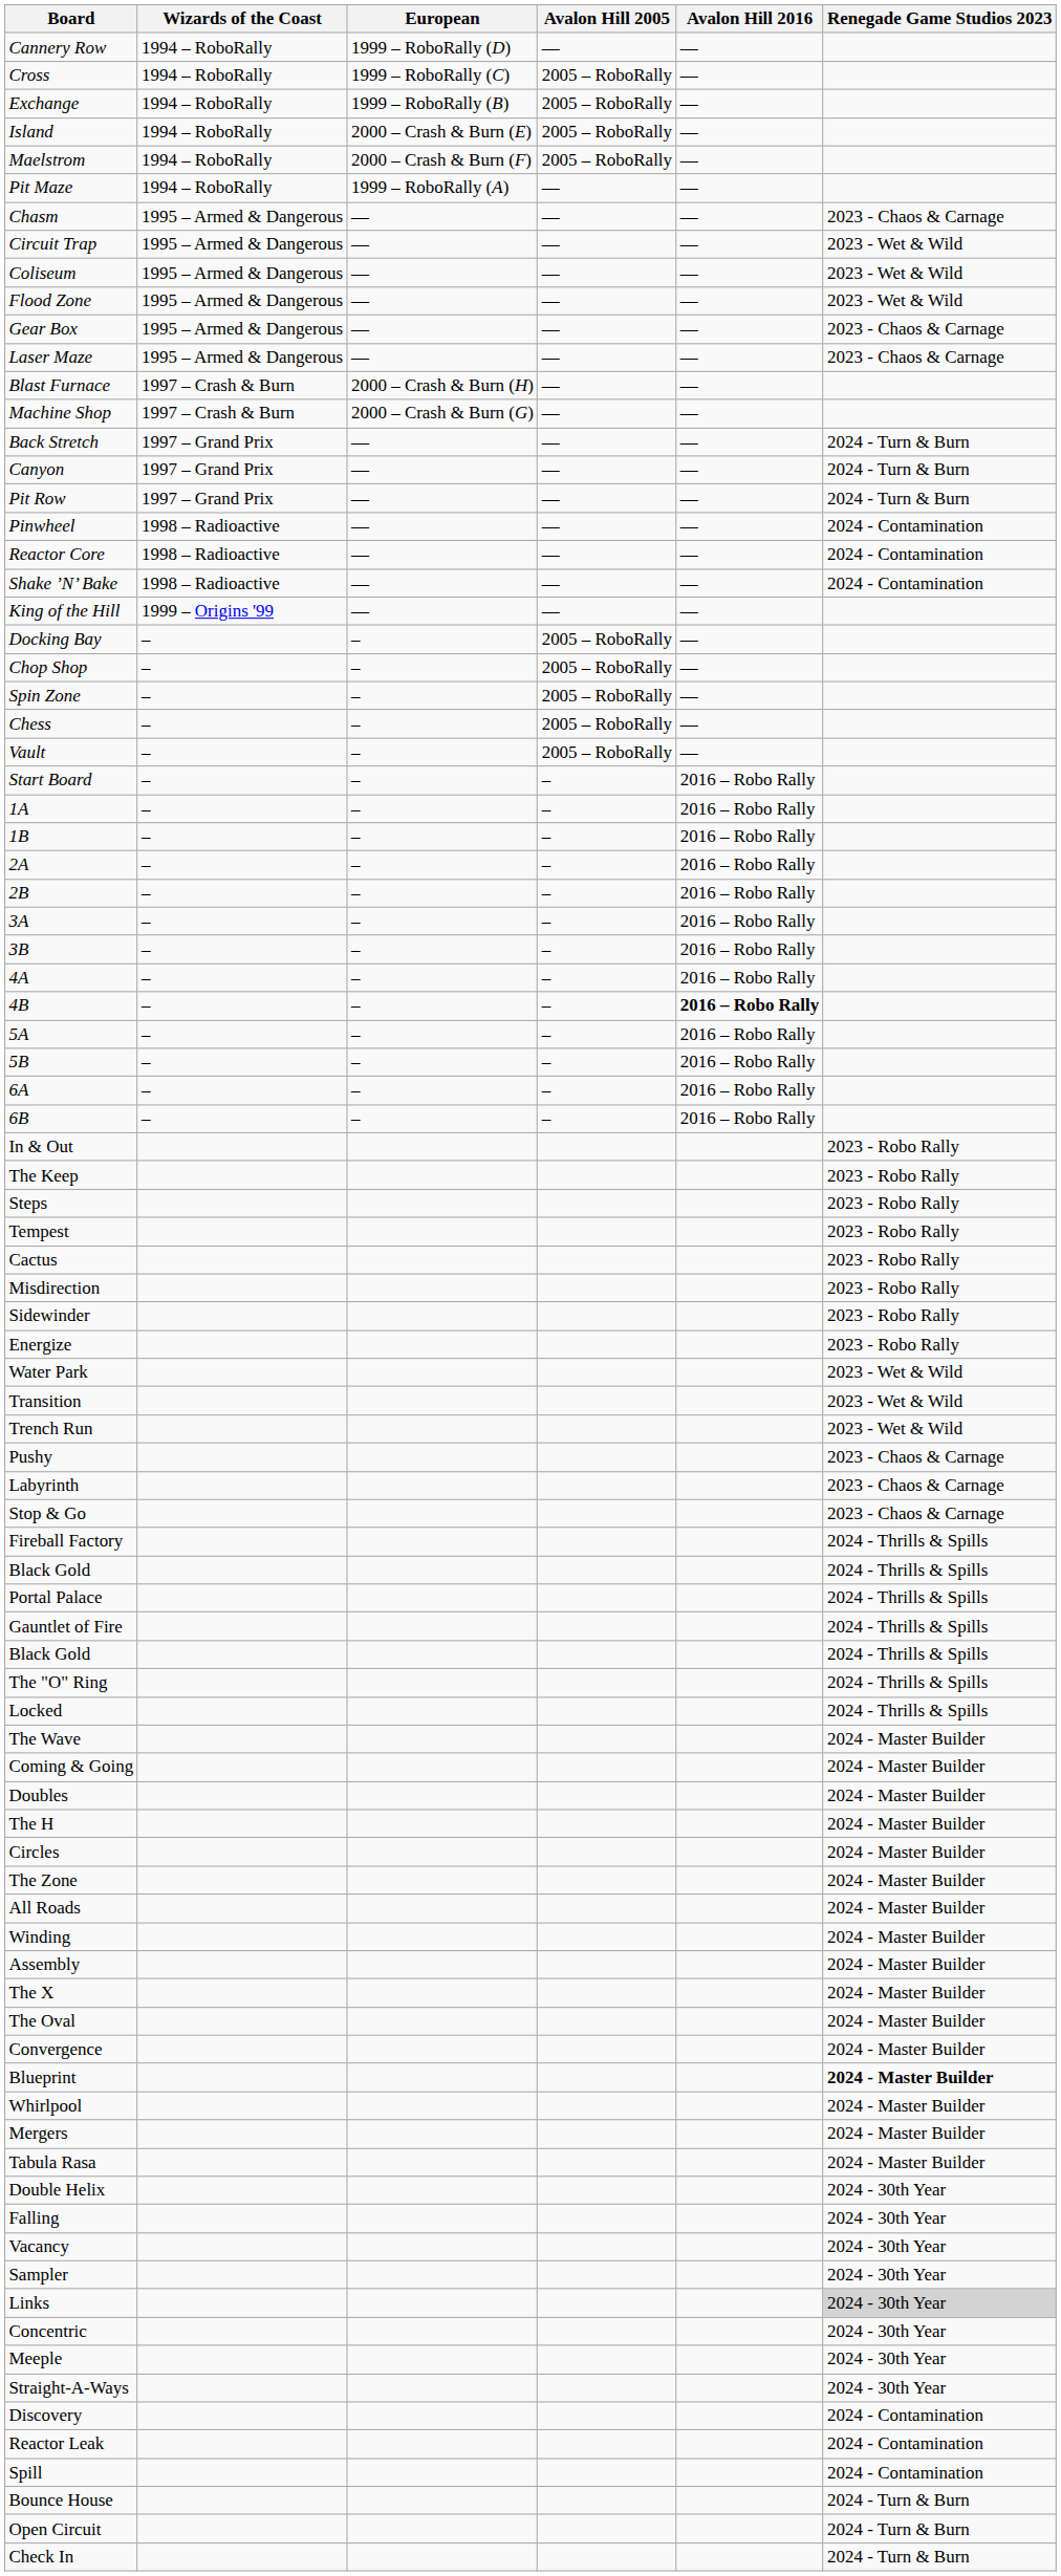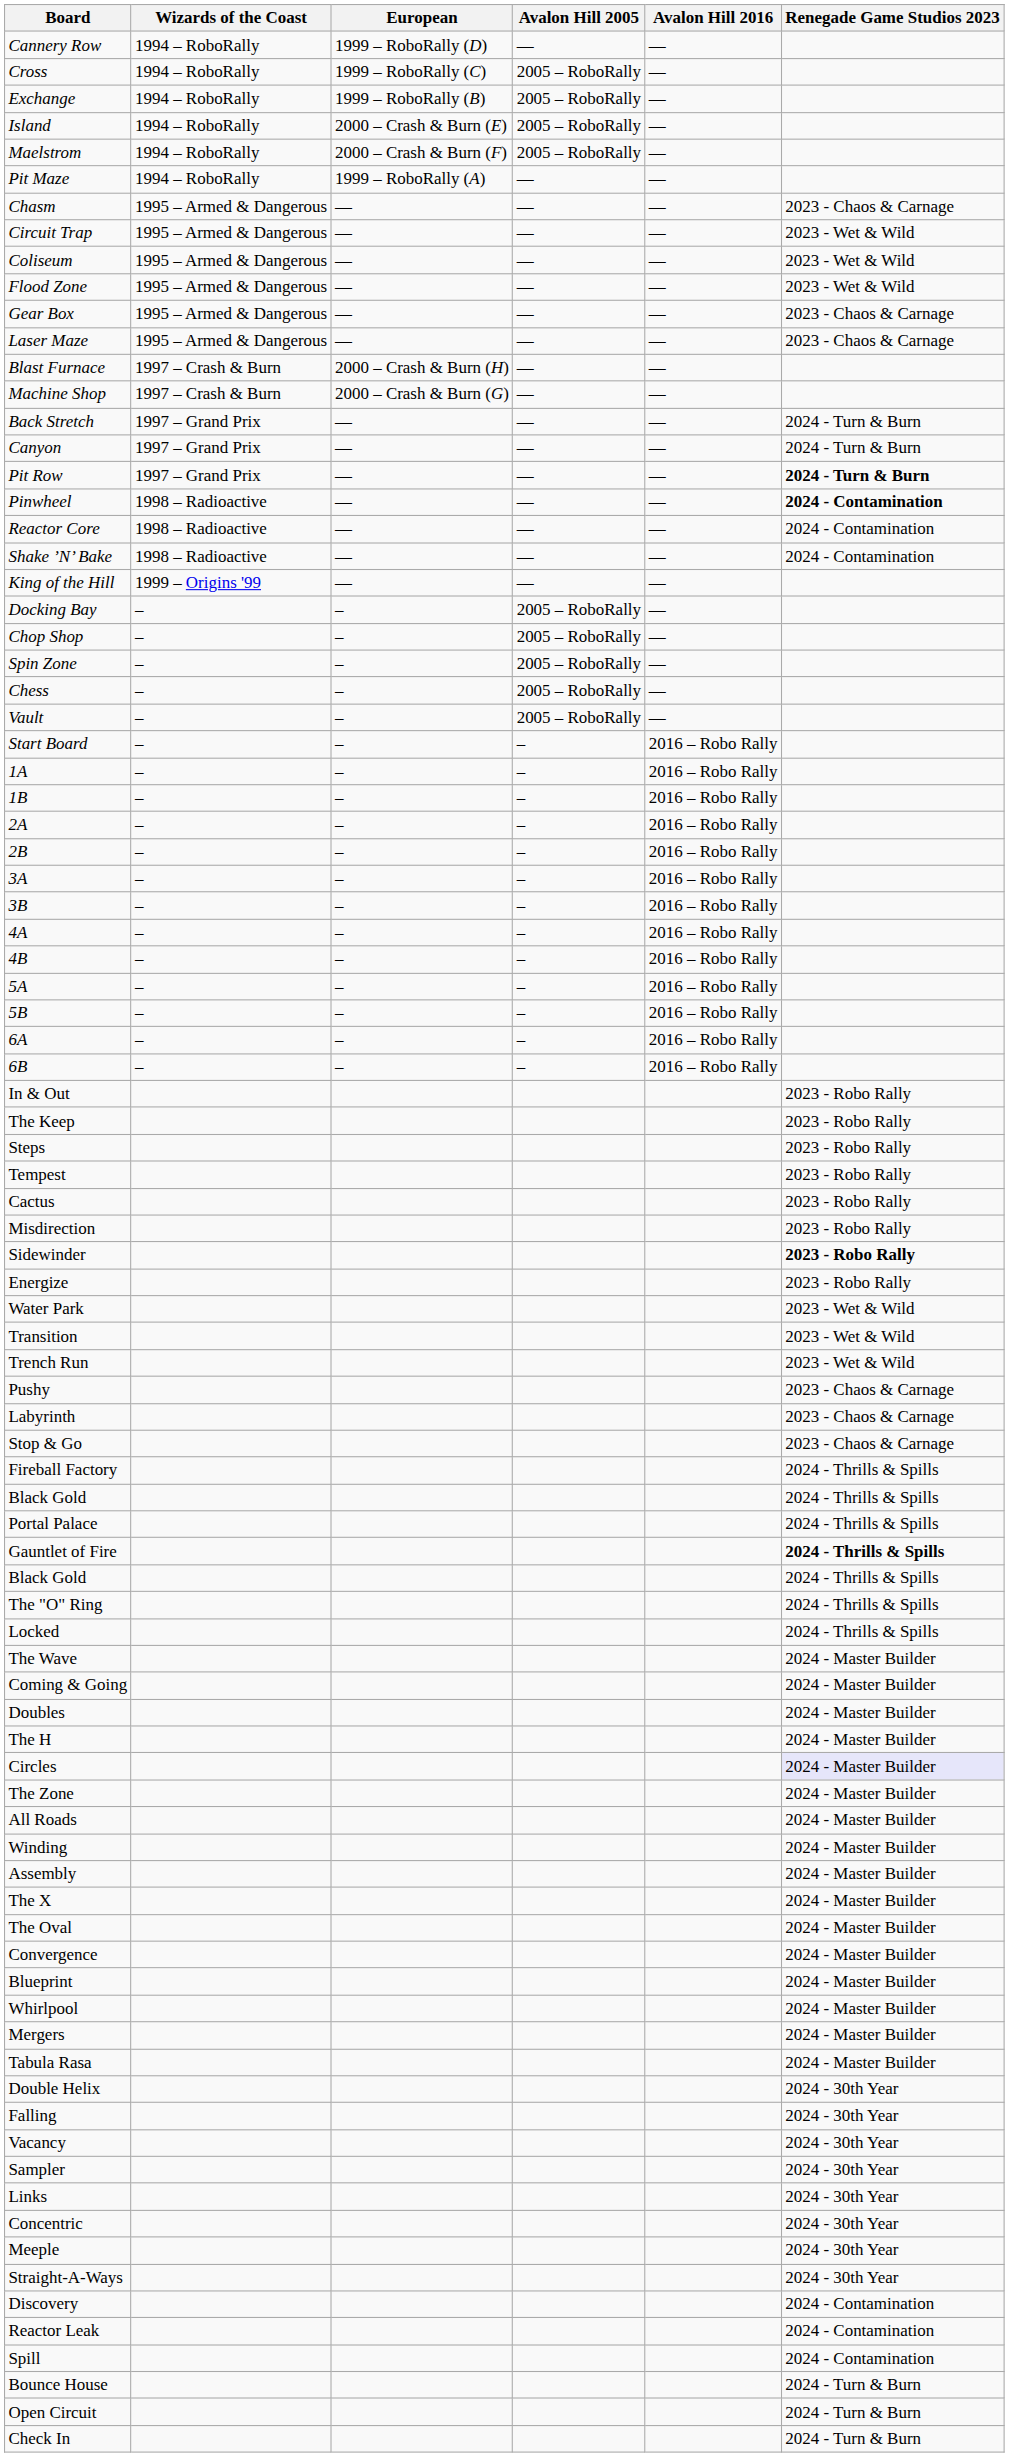Pit Row | Renegade Game Studios 2023: normal -> bold
Pinwheel | Renegade Game Studios 2023: normal -> bold
4B | Avalon Hill 2016: bold -> normal
Sidewinder | Renegade Game Studios 2023: normal -> bold
Gauntlet of Fire | Renegade Game Studios 2023: normal -> bold
Circles | Renegade Game Studios 2023: no background -> lavender background
Blueprint | Renegade Game Studios 2023: bold -> normal
Links | Renegade Game Studios 2023: lightgrey background -> no background
